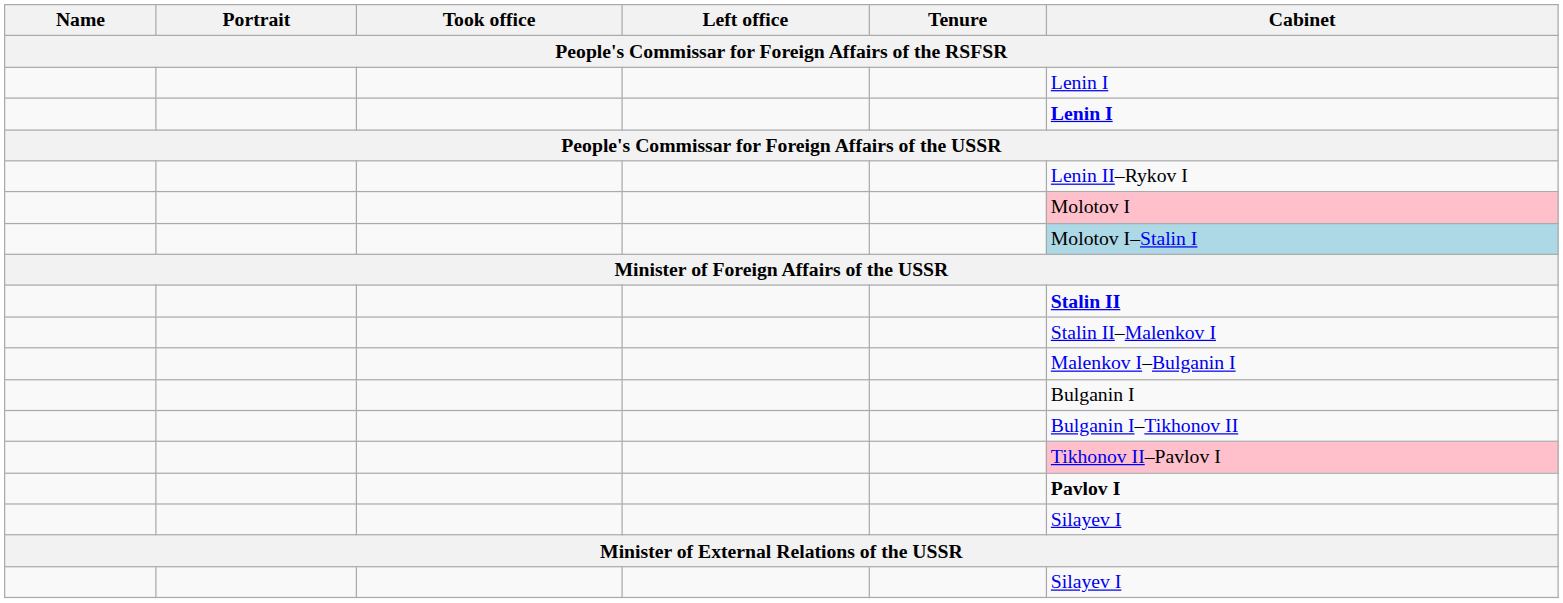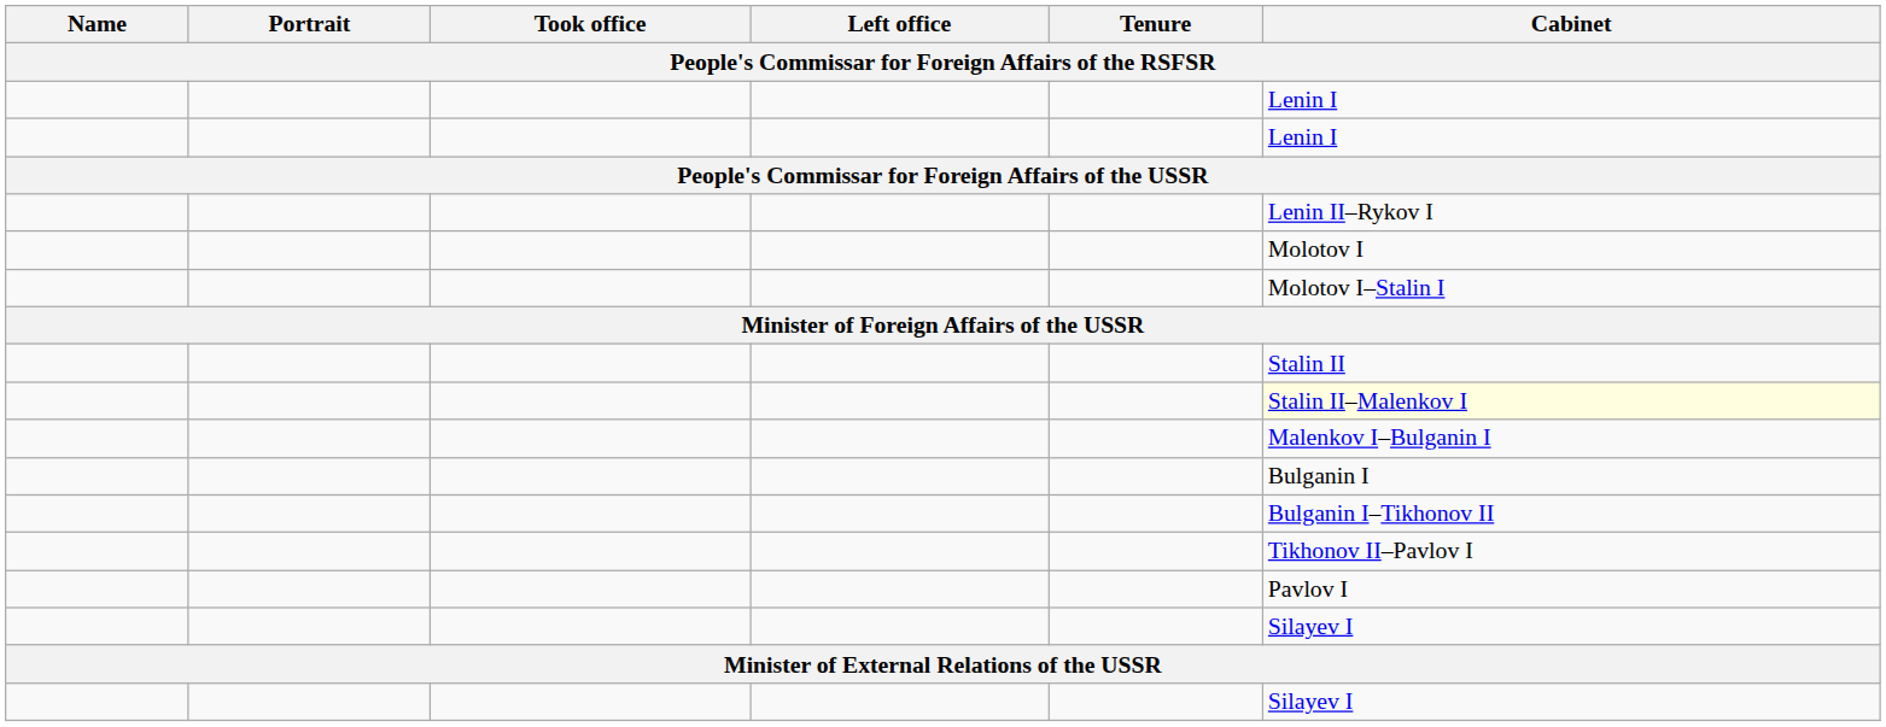row 4 | Cabinet: bold -> normal
row 7 | Cabinet: pink background -> no background
row 8 | Cabinet: lightblue background -> no background
row 10 | Cabinet: bold -> normal
row 11 | Cabinet: no background -> lightyellow background
row 15 | Cabinet: pink background -> no background
row 16 | Cabinet: bold -> normal
